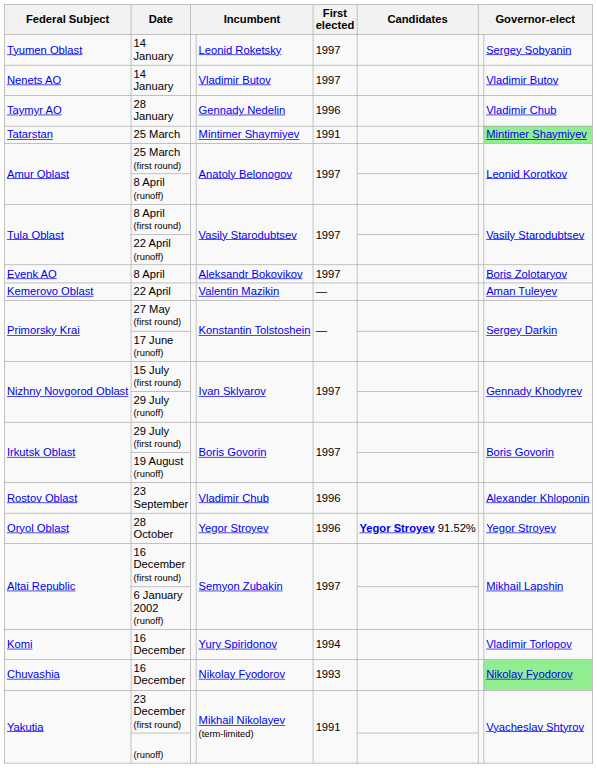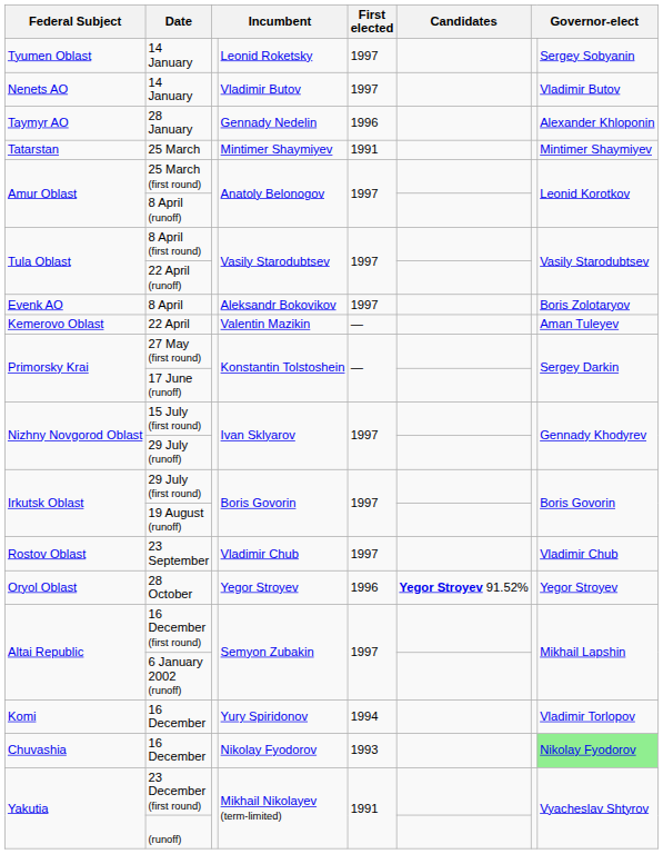28 January | column 8: Vladimir Chub -> Alexander Khloponin
25 March | column 8: lightgreen background -> no background
23 September | First elected: 1996 -> 1997
23 September | column 8: Alexander Khloponin -> Vladimir Chub
